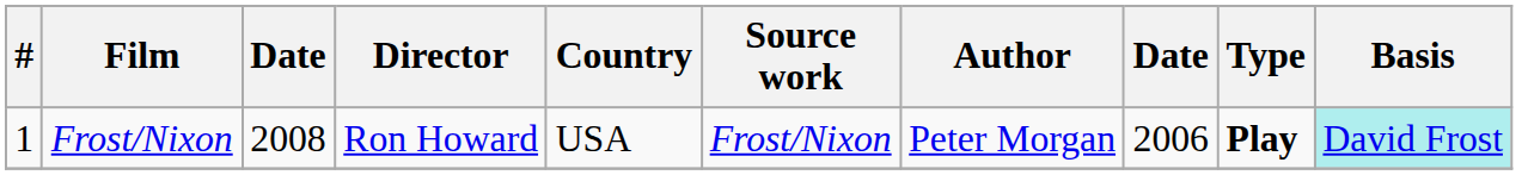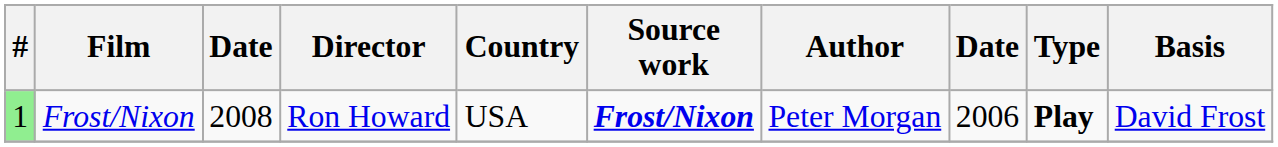row 2 | #: no background -> lightgreen background
row 2 | Source work: normal -> bold
row 2 | Basis: paleturquoise background -> no background
